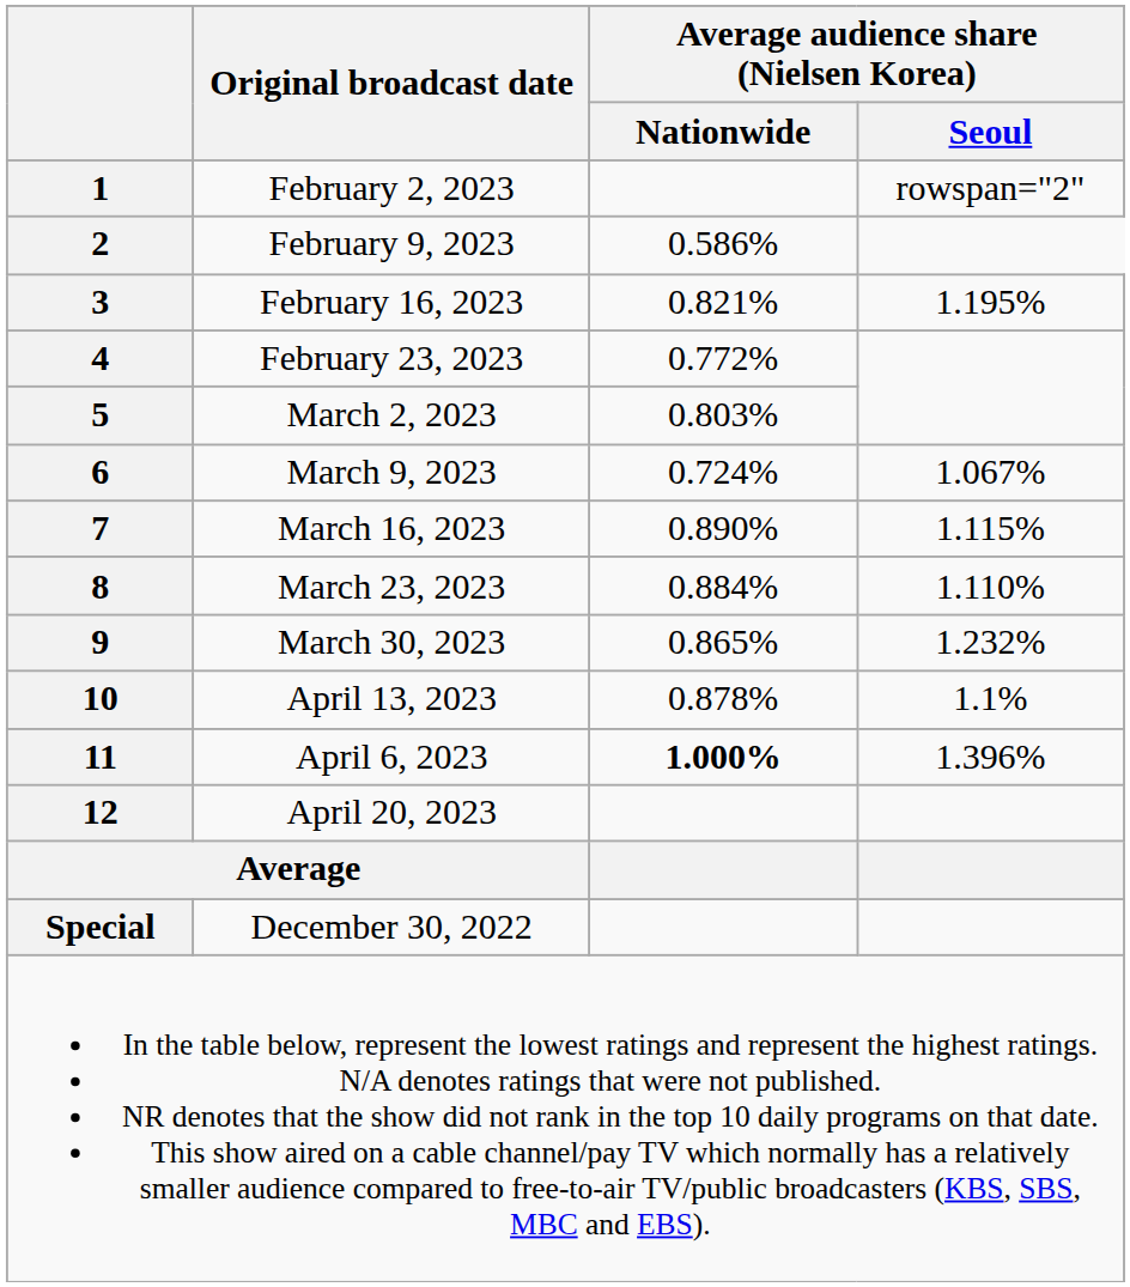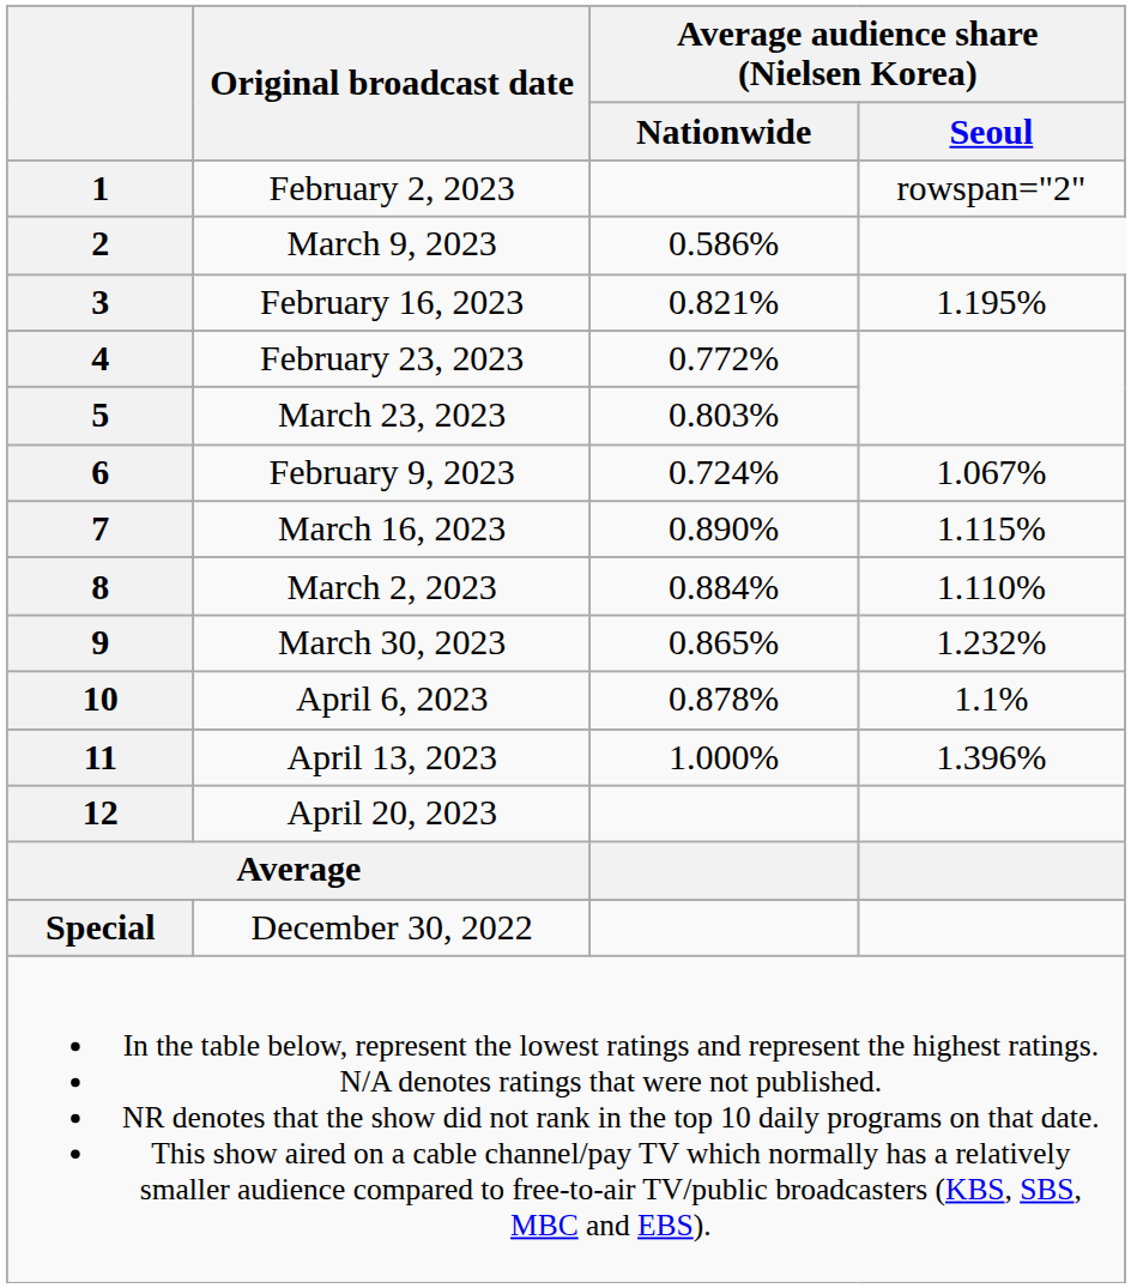2 | Original broadcast date: February 9, 2023 -> March 9, 2023
5 | Original broadcast date: March 2, 2023 -> March 23, 2023
6 | Original broadcast date: March 9, 2023 -> February 9, 2023
8 | Original broadcast date: March 23, 2023 -> March 2, 2023
10 | Original broadcast date: April 13, 2023 -> April 6, 2023
11 | Original broadcast date: April 6, 2023 -> April 13, 2023
11 | Average audience share (Nielsen Korea) / Nationwide: bold -> normal
